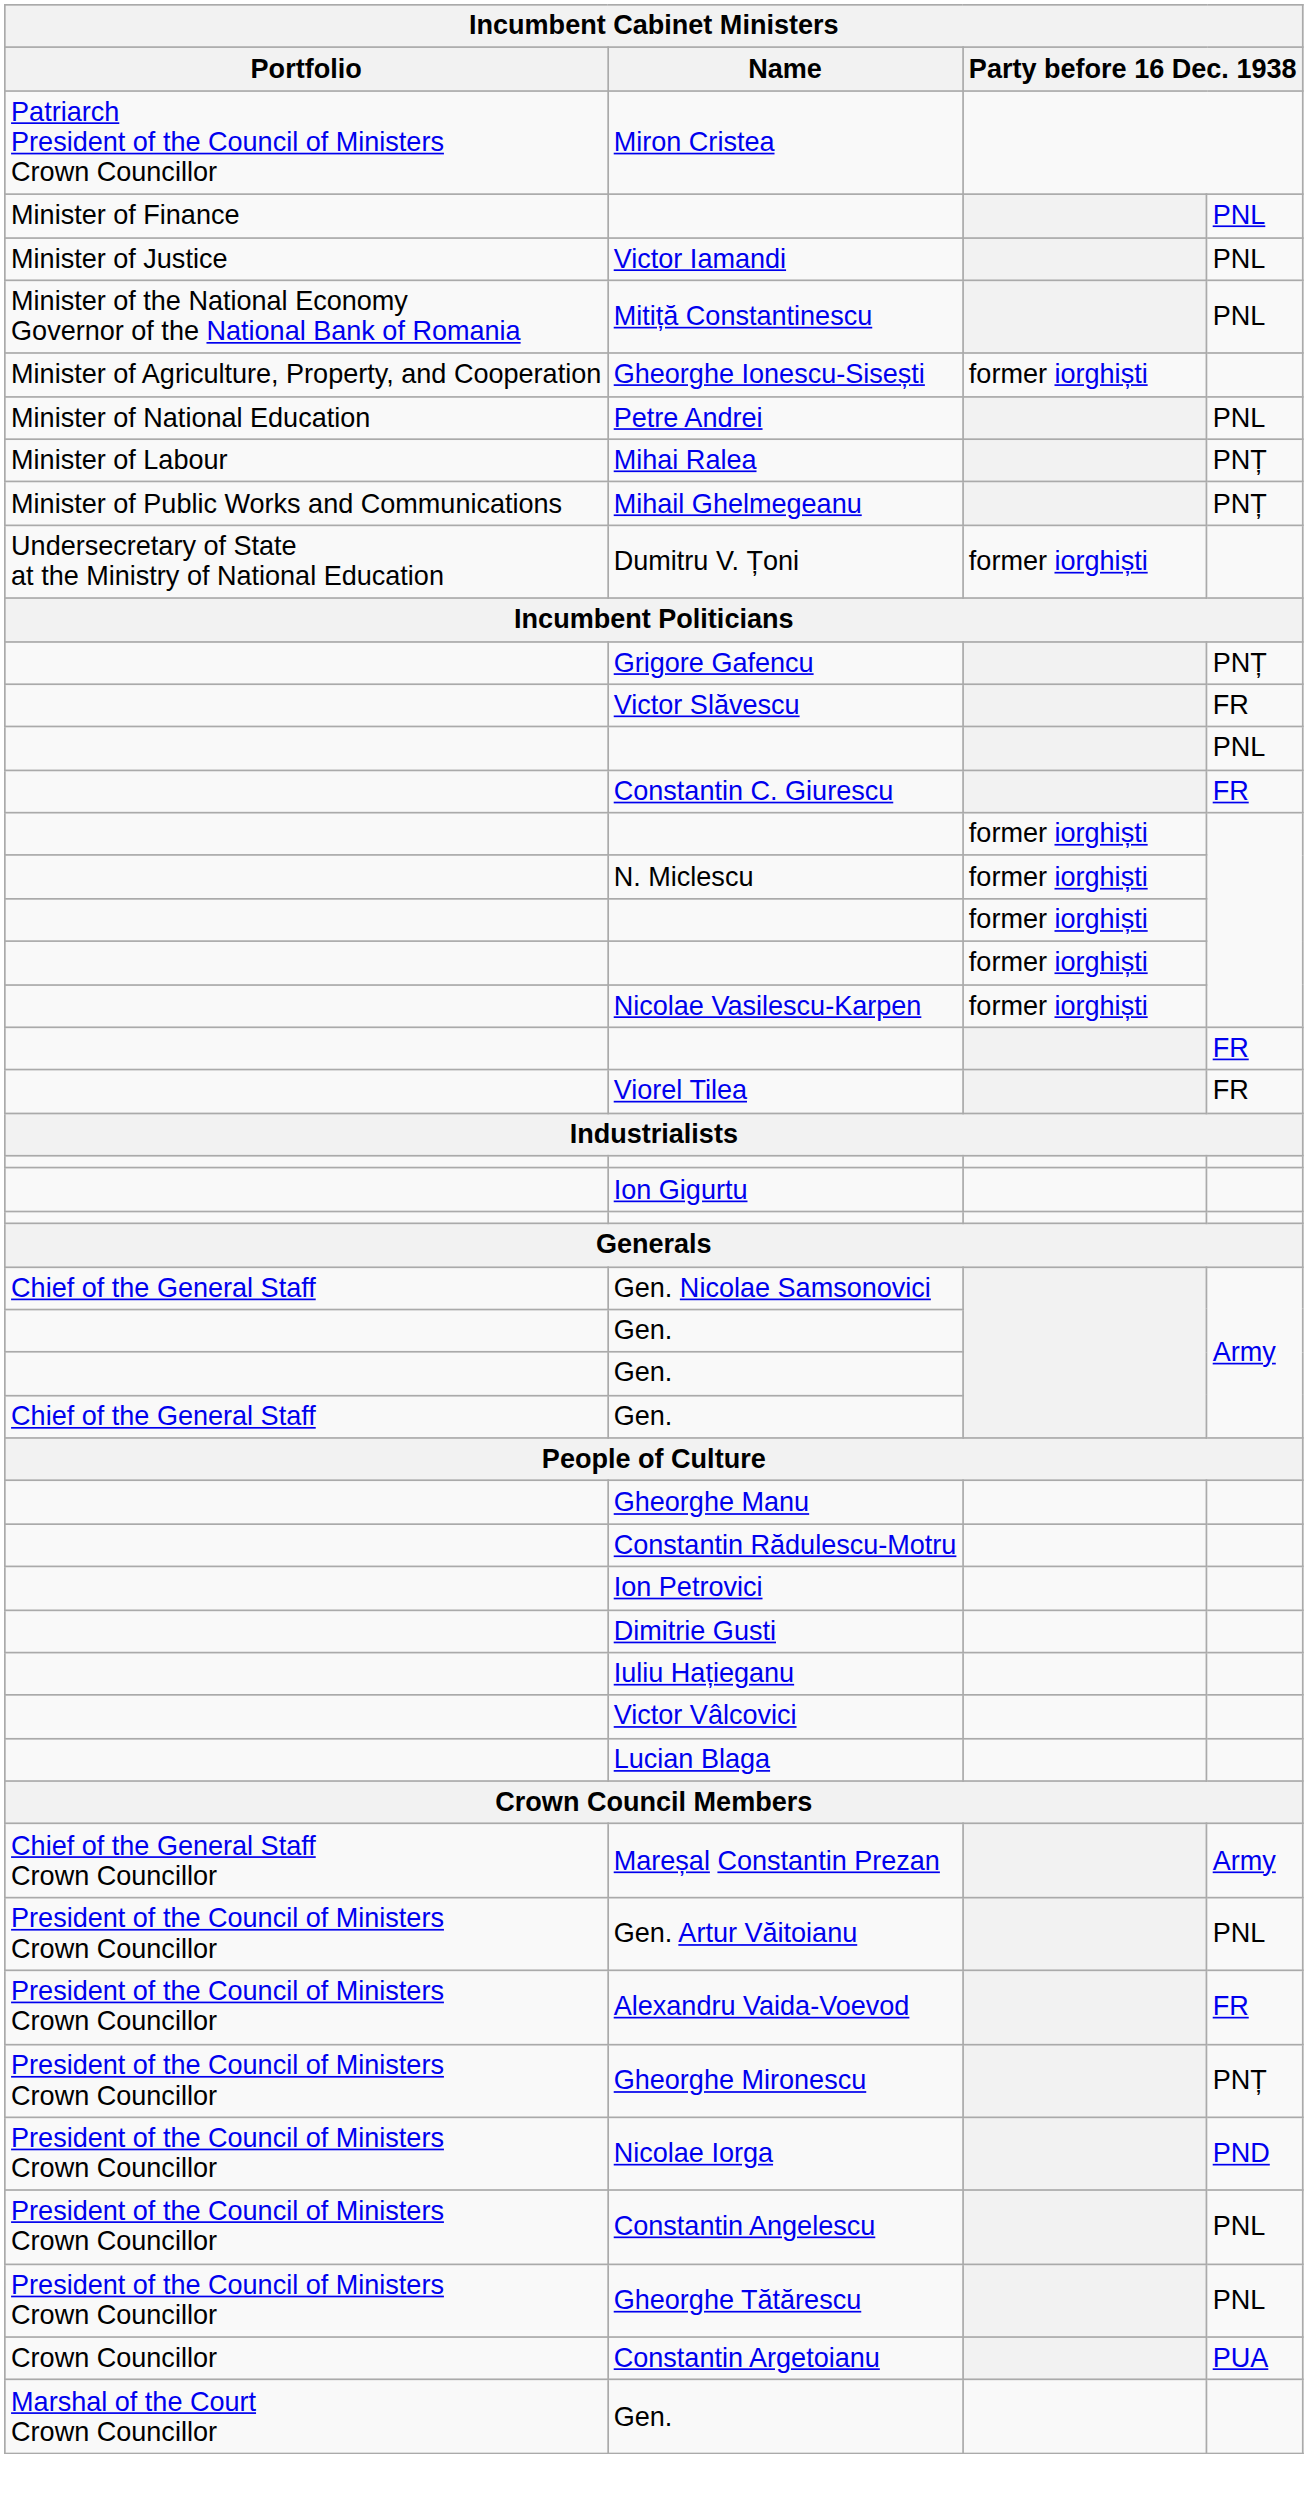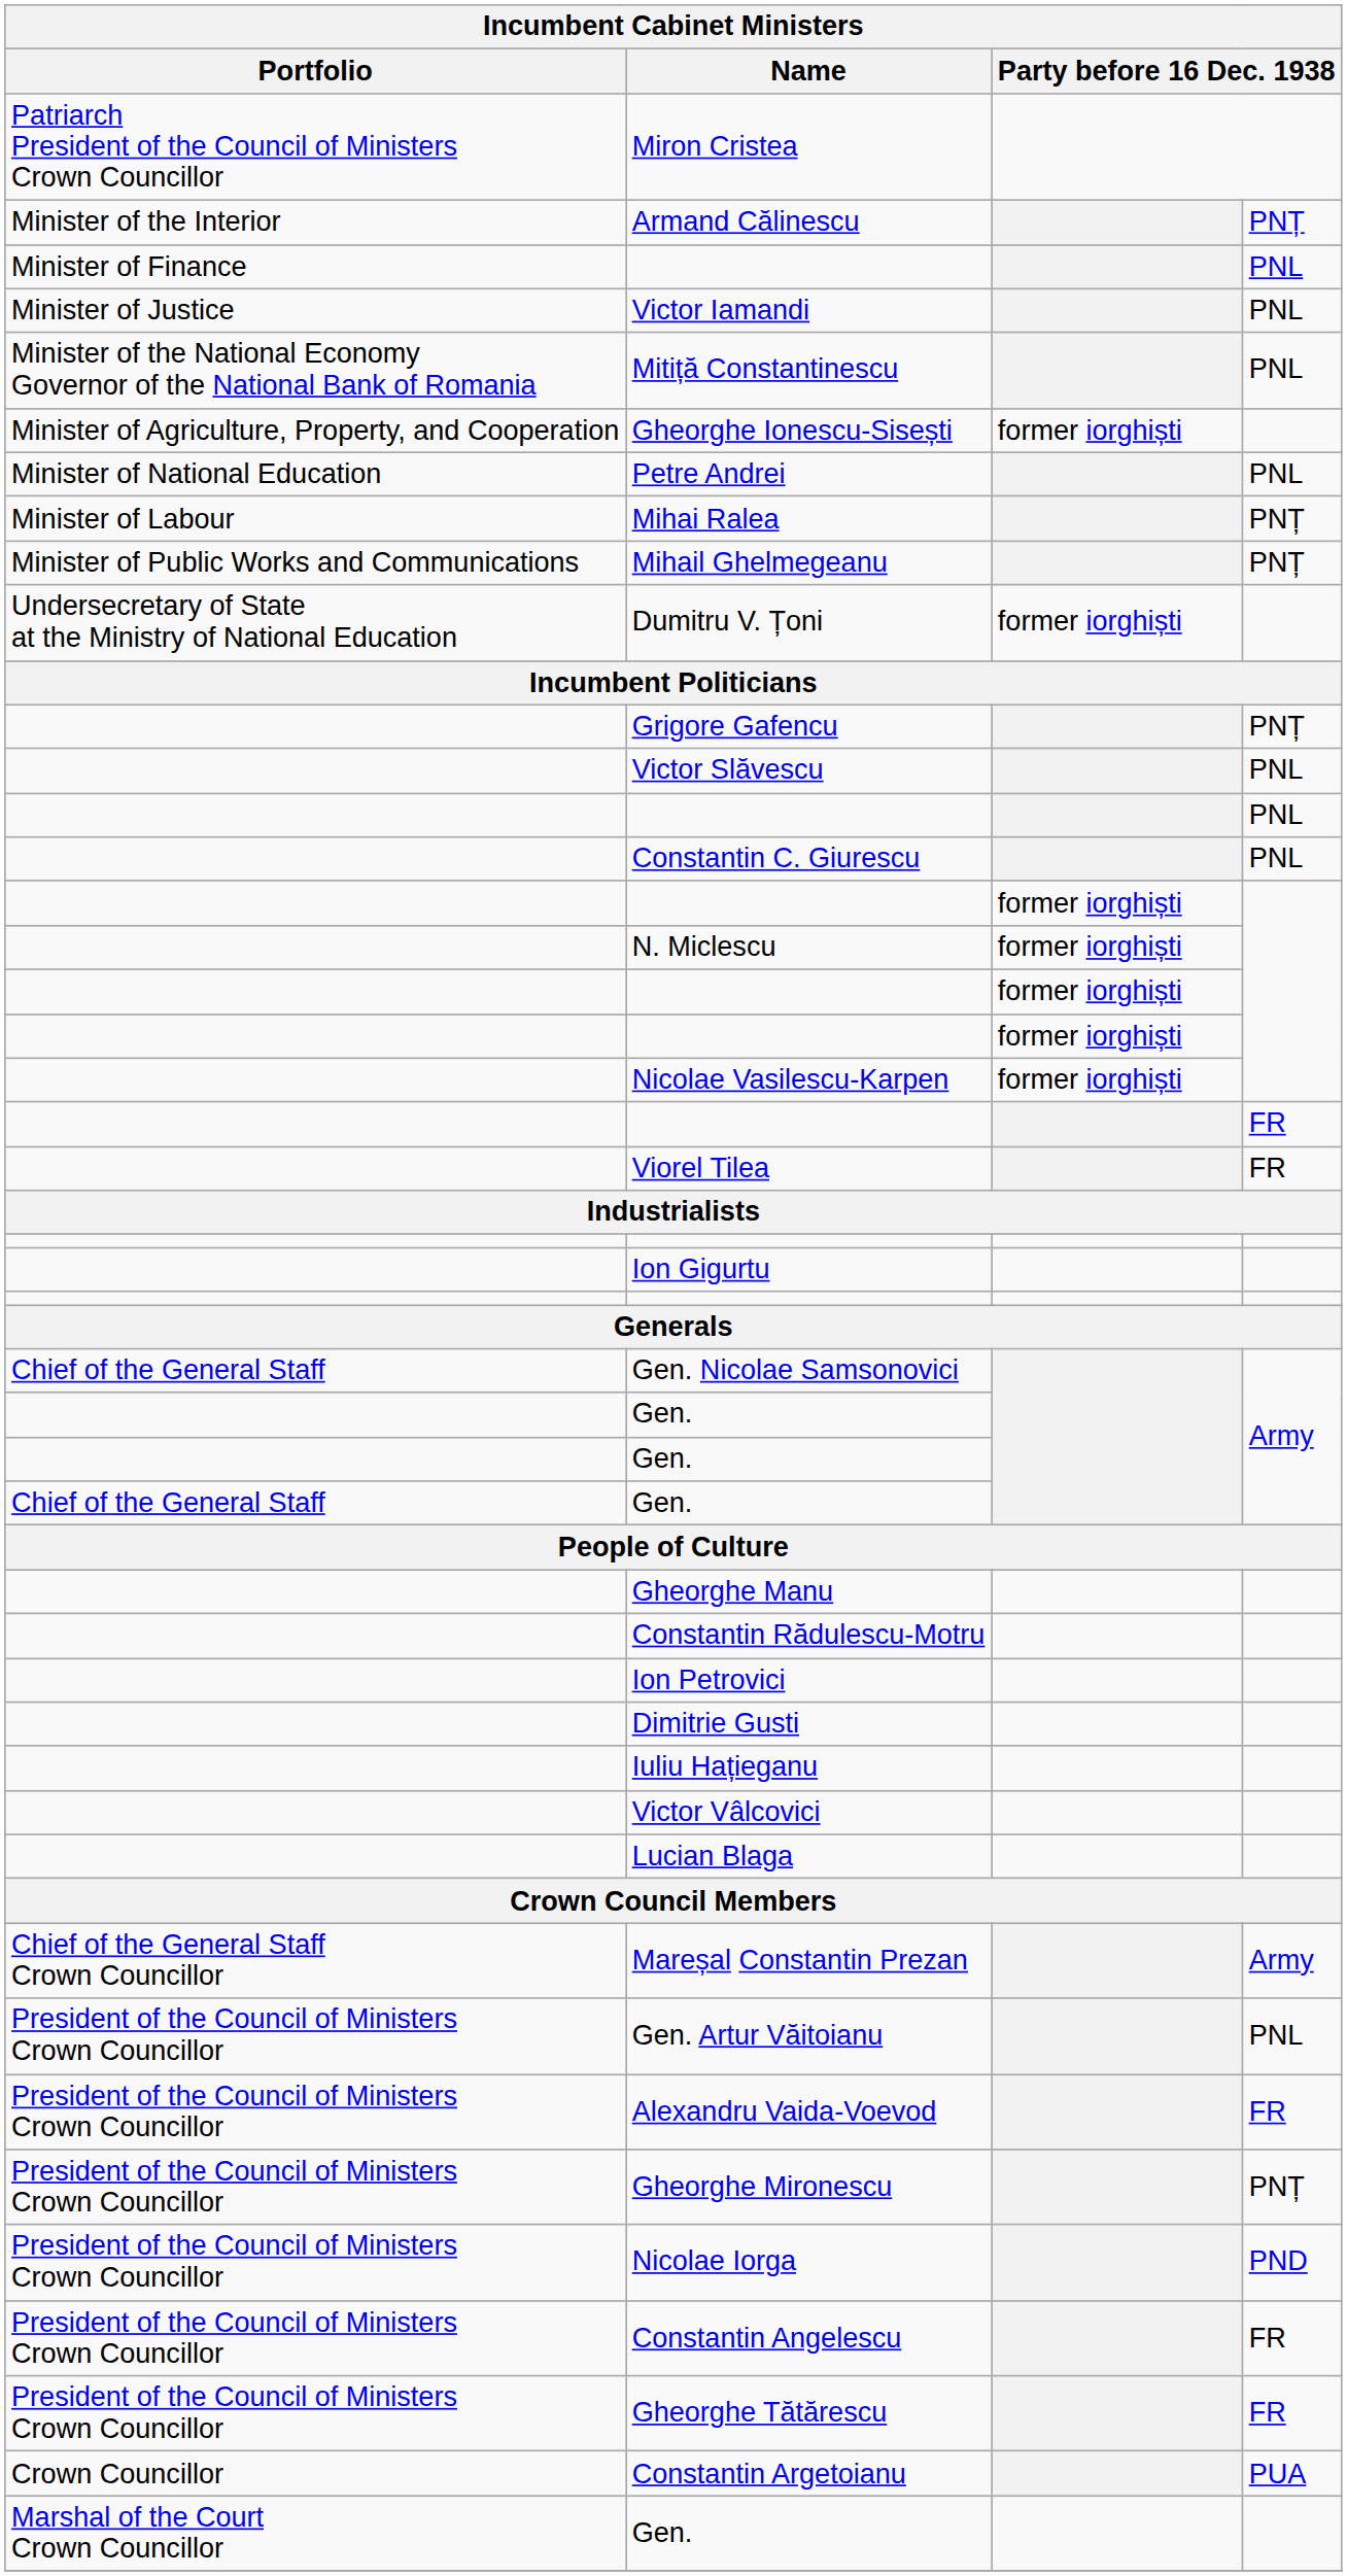+ row: Minister of the Interior | Armand Călinescu | PNȚ
Victor Slăvescu | column 4: FR -> PNL
Constantin C. Giurescu | column 4: FR -> PNL
Constantin Angelescu | column 4: PNL -> FR
Gheorghe Tătărescu | column 4: PNL -> FR
